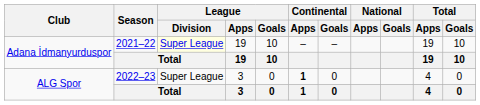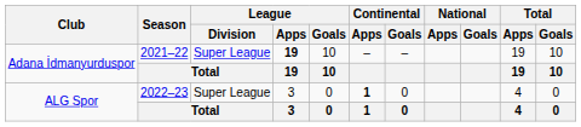Adana İdmanyurduspor / 2021–22 | League / Division: lightyellow background -> no background
Adana İdmanyurduspor / 2021–22 | League / Apps: normal -> bold
